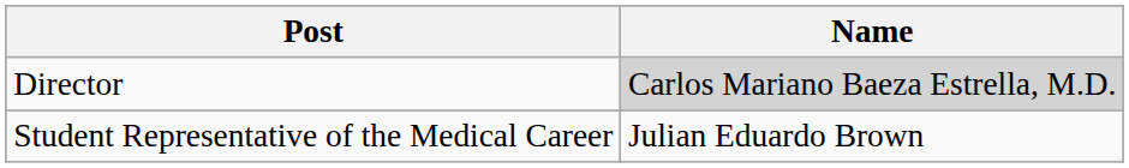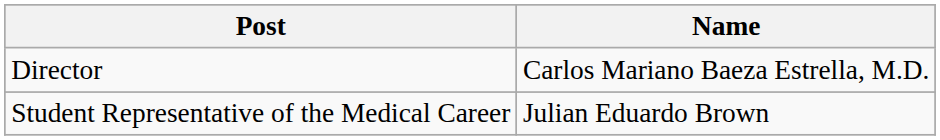Director | Name: lightgrey background -> no background
